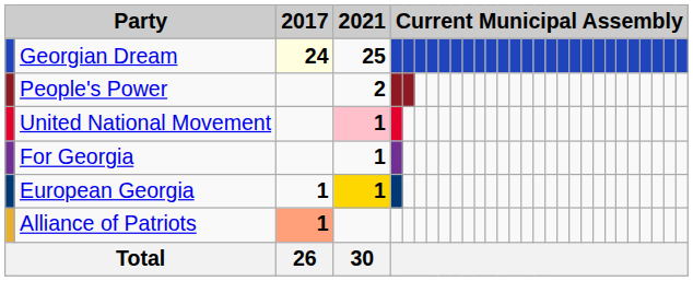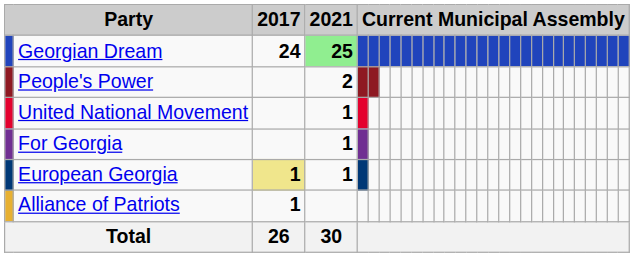Georgian Dream | 2017: lightyellow background -> no background
Georgian Dream | 2021: no background -> lightgreen background
United National Movement | 2021: pink background -> no background
European Georgia | 2017: no background -> khaki background
European Georgia | 2021: gold background -> no background
Alliance of Patriots | 2017: lightsalmon background -> no background
